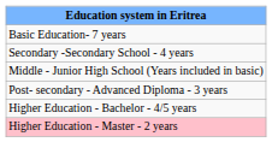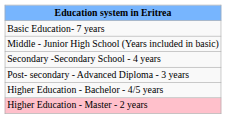row 3 | column 1: Secondary -Secondary School - 4 years -> Middle - Junior High School (Years included in basic)
row 4 | column 1: Middle - Junior High School (Years included in basic) -> Secondary -Secondary School - 4 years
